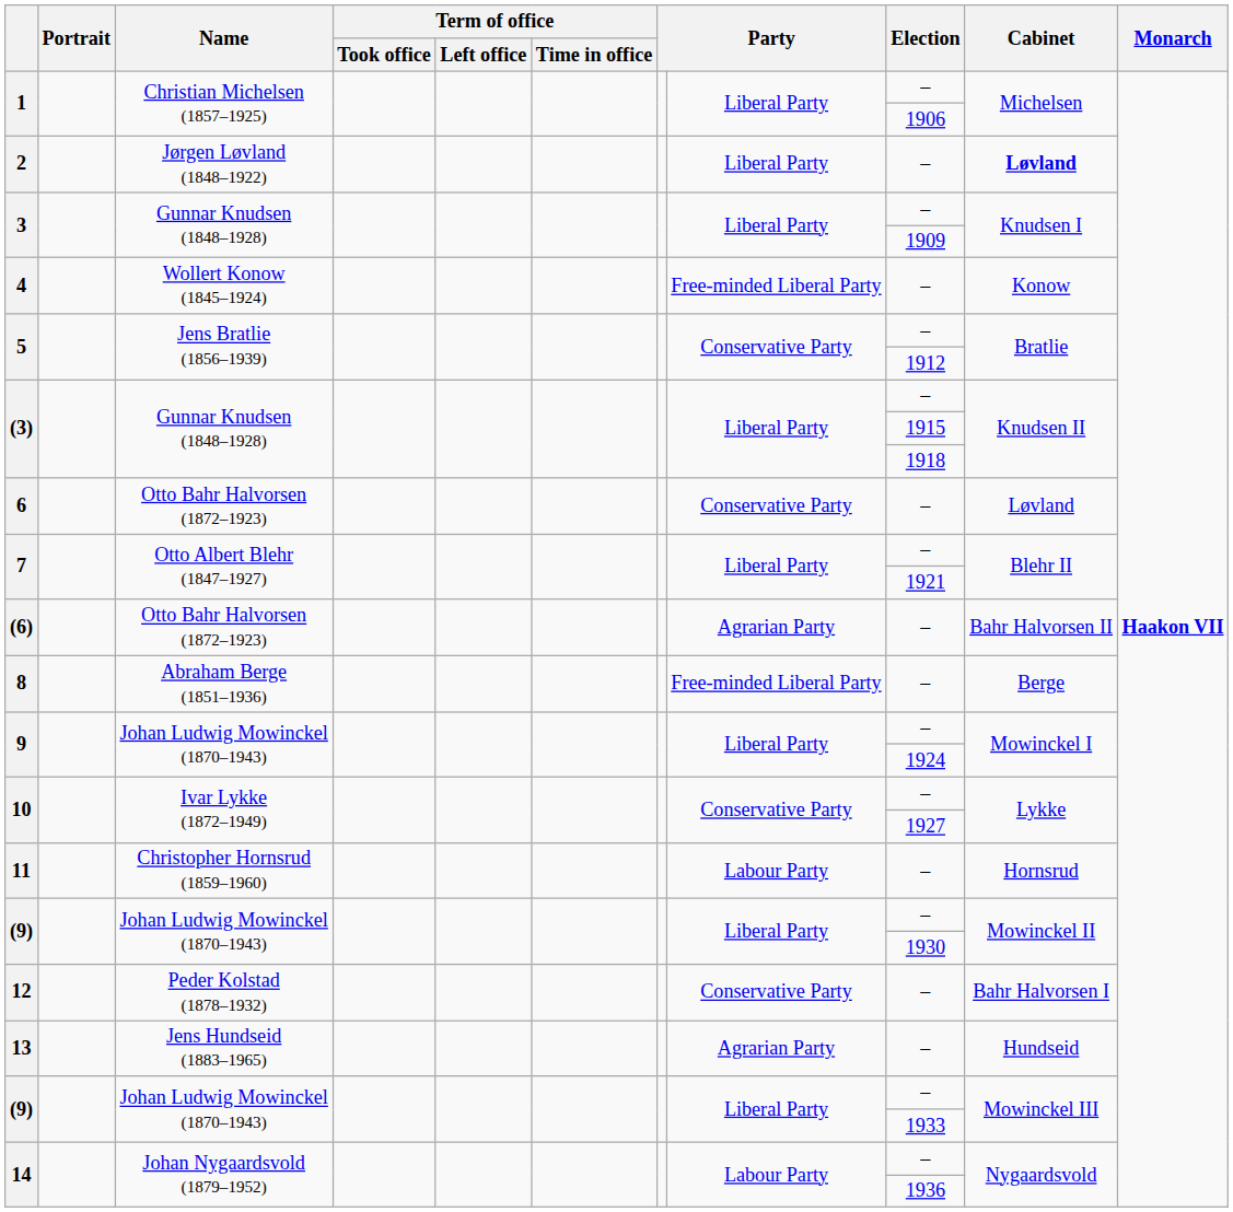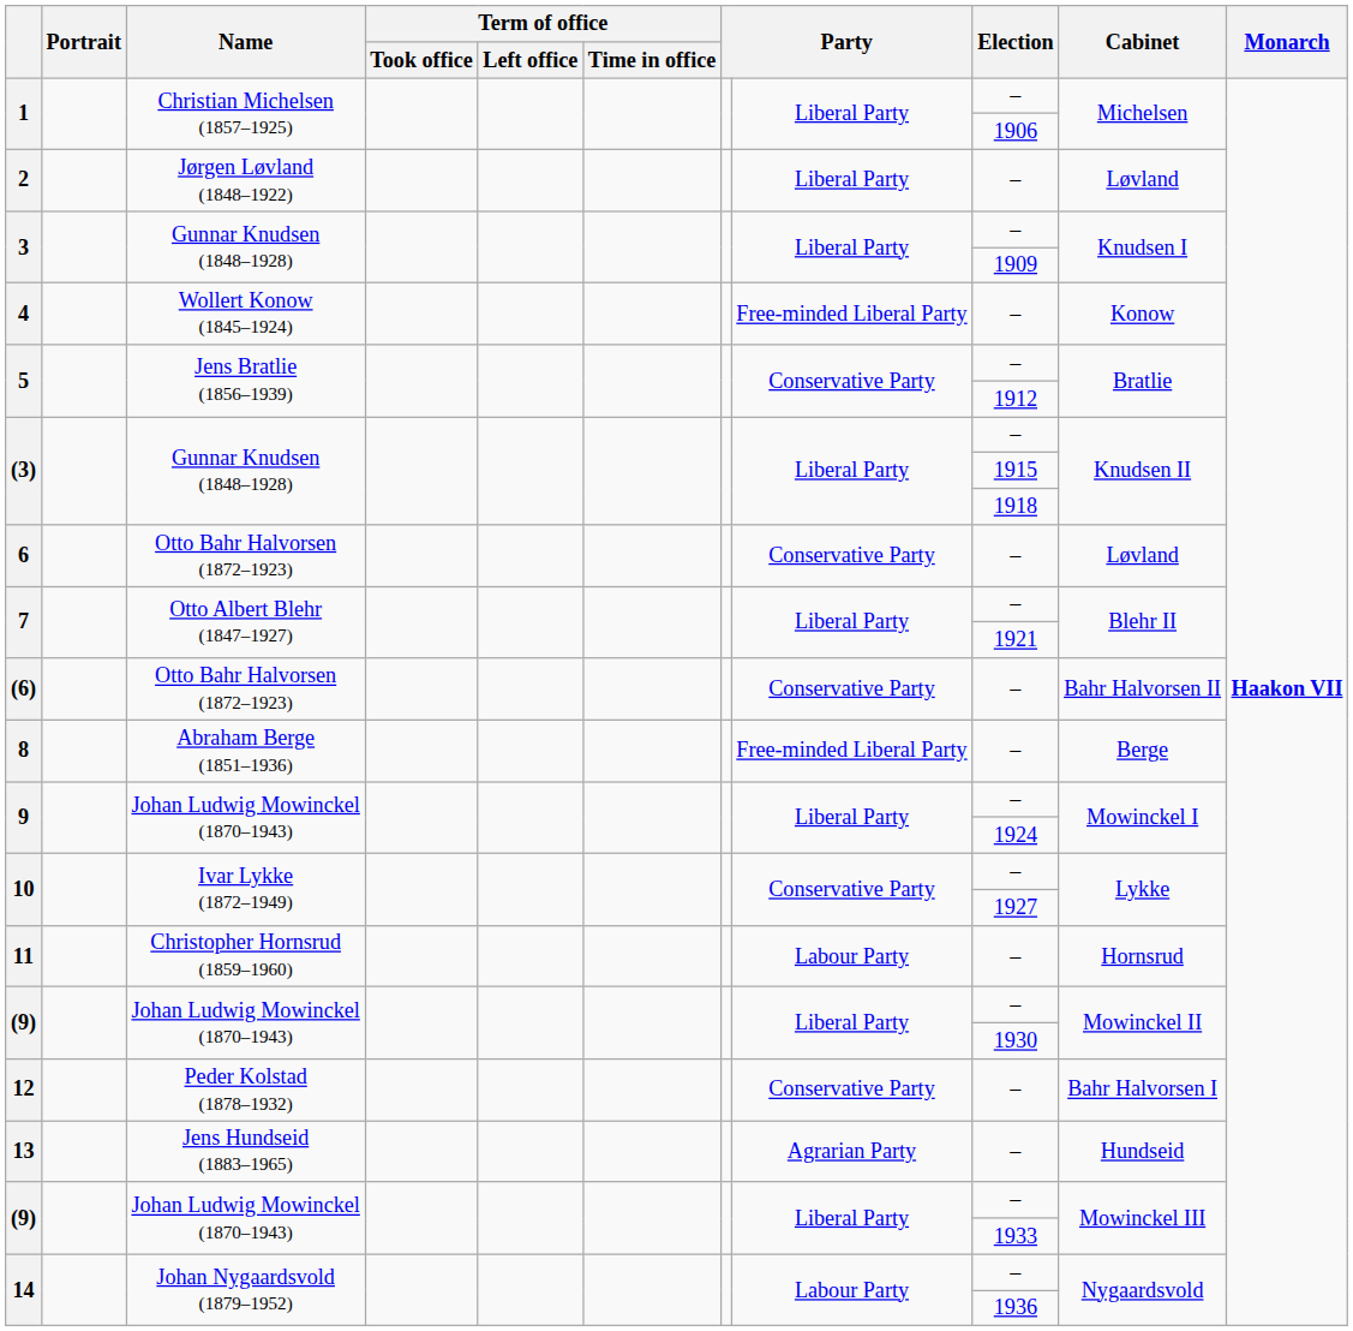2 | Cabinet: bold -> normal
(6) | column 8: Agrarian Party -> Conservative Party
